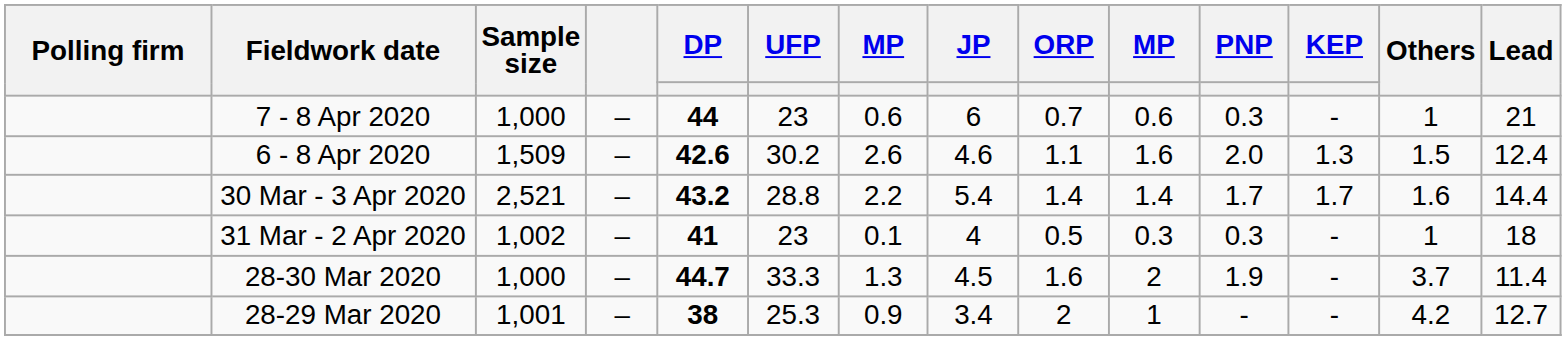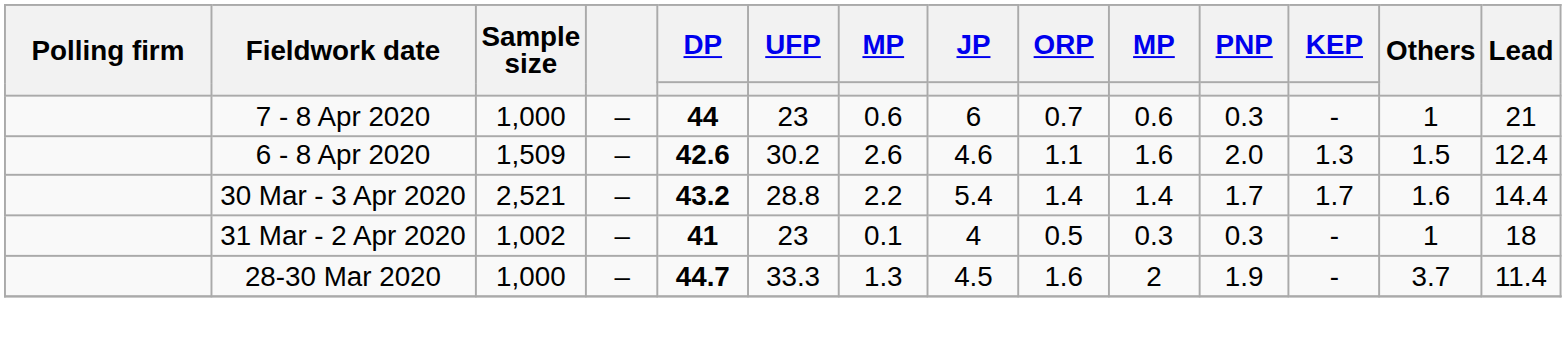- row: 28-29 Mar 2020 | 1,001 | – | 38 | 25.3 | 0.9 | 3.4 | 2 | 1 | - | - | 4.2 | 12.7
